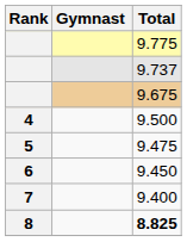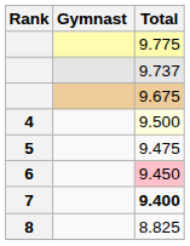9.500 | Total: no background -> lightyellow background
9.450 | Total: no background -> pink background
9.400 | Total: normal -> bold
8.825 | Total: bold -> normal
